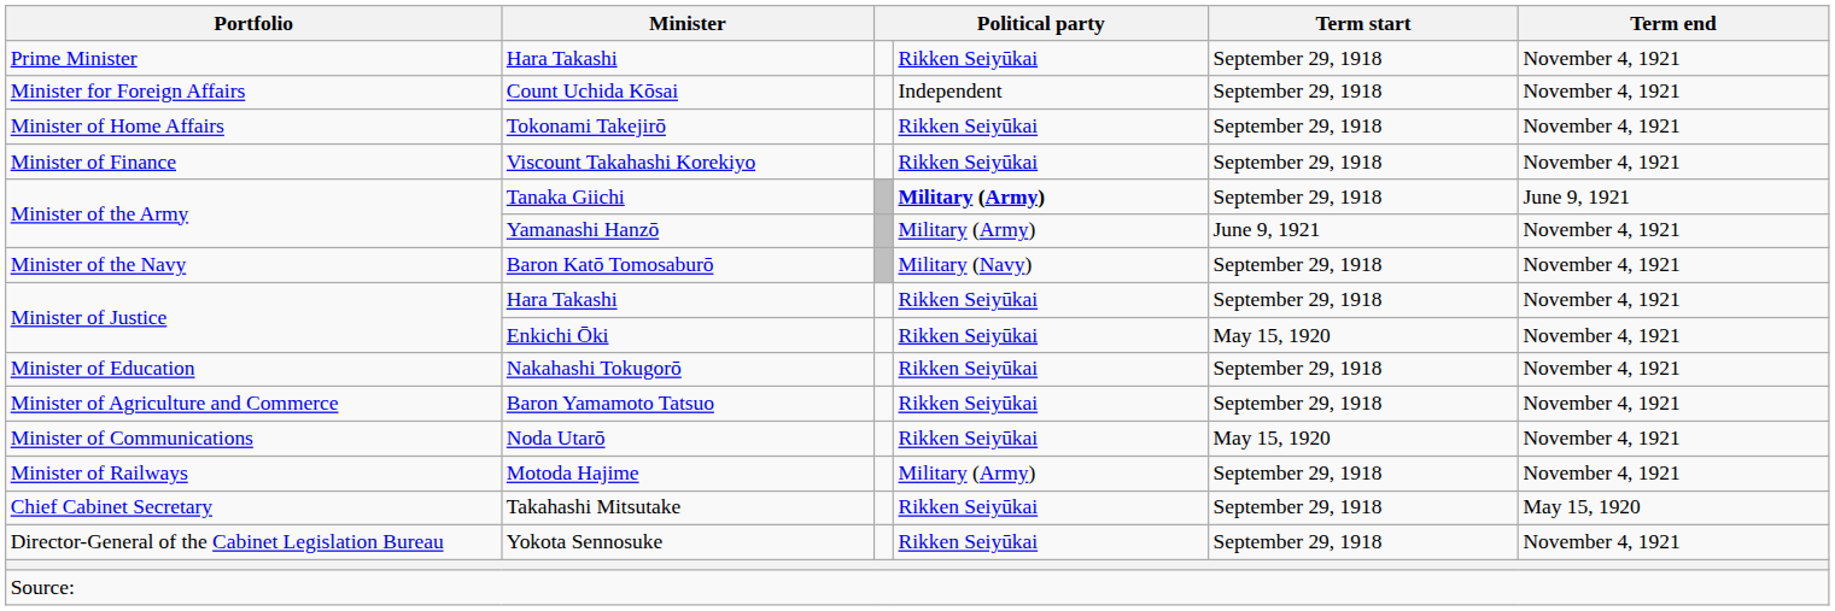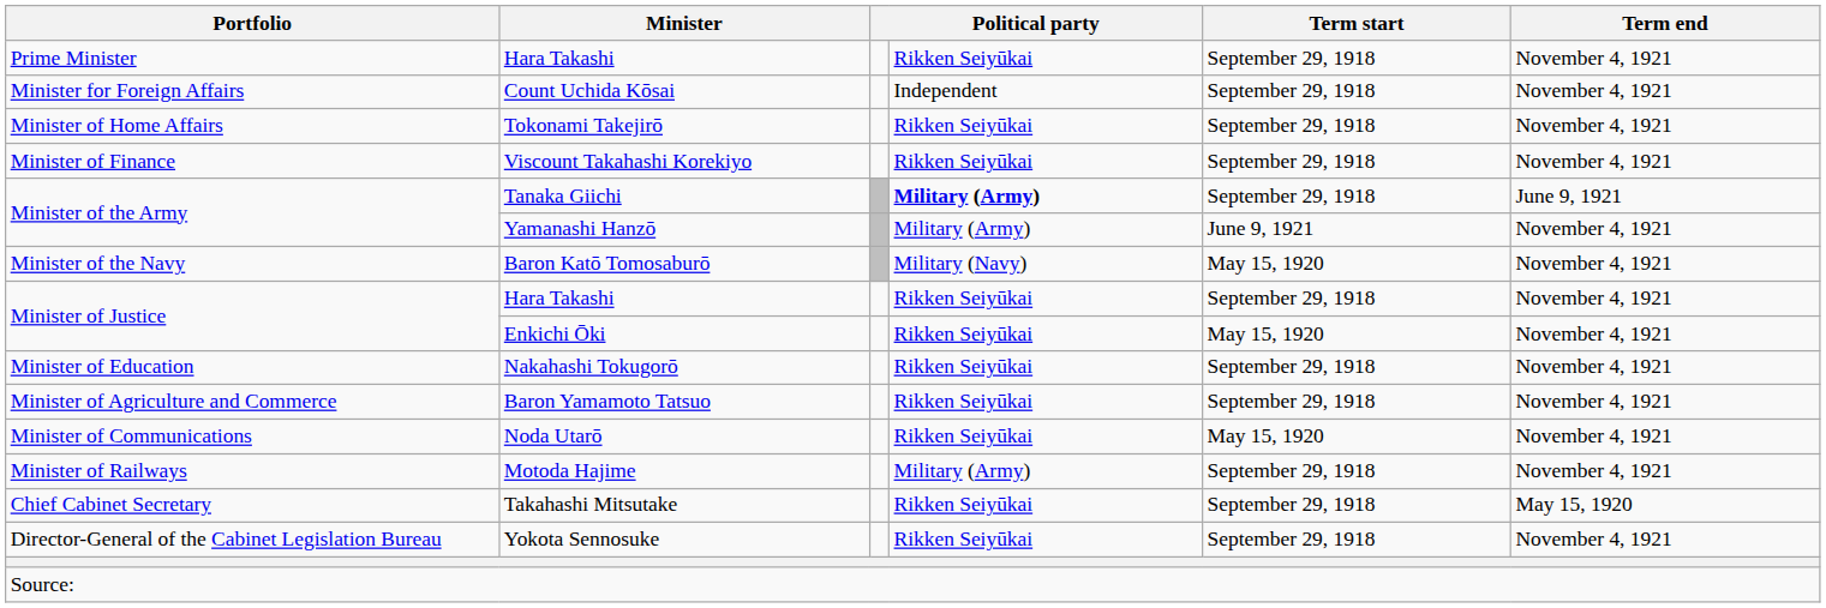Baron Katō Tomosaburō | Term start: September 29, 1918 -> May 15, 1920
